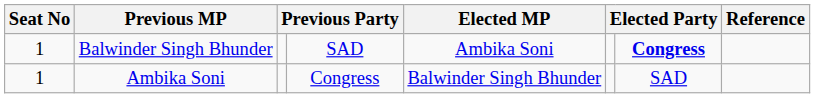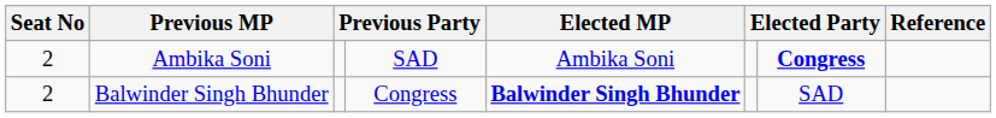row 2 | Seat No: 1 -> 2
row 2 | Previous MP: Balwinder Singh Bhunder -> Ambika Soni
row 3 | Seat No: 1 -> 2
row 3 | Previous MP: Ambika Soni -> Balwinder Singh Bhunder
row 3 | Elected MP: normal -> bold
